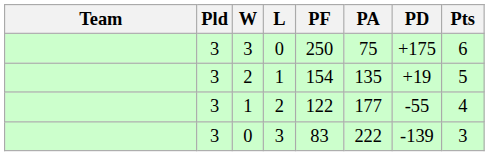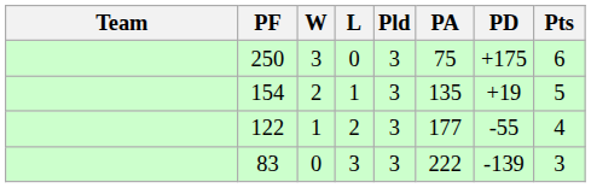columns swapped: Pld <-> PF
